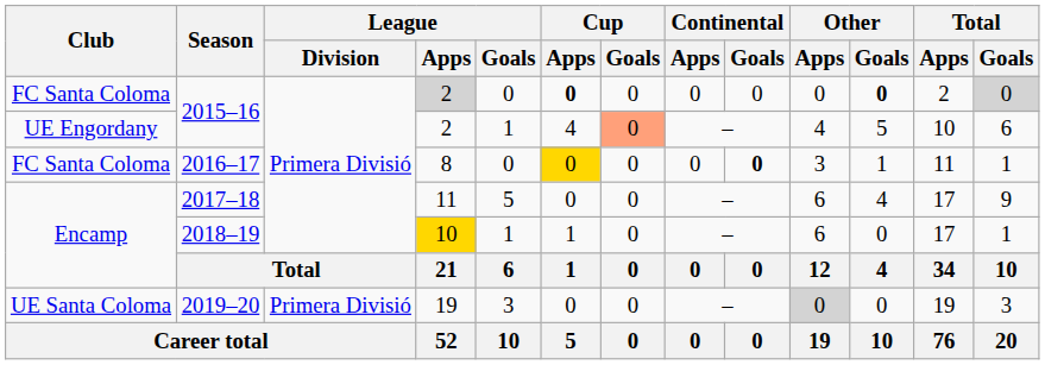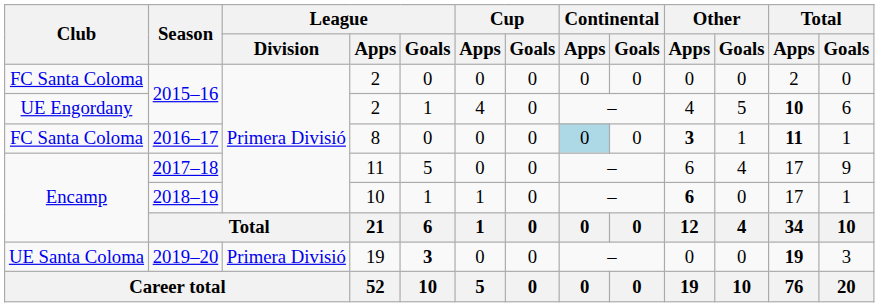FC Santa Coloma / 2015–16 | League / Apps: lightgrey background -> no background
FC Santa Coloma / 2015–16 | Cup / Apps: bold -> normal
FC Santa Coloma / 2015–16 | Other / Goals: bold -> normal
FC Santa Coloma / 2015–16 | Total / Goals: lightgrey background -> no background
UE Engordany / 2015–16 | Cup / Goals: lightsalmon background -> no background
UE Engordany / 2015–16 | Total / Apps: normal -> bold
2016–17 | Cup / Apps: gold background -> no background
2016–17 | Continental / Apps: no background -> lightblue background
2016–17 | Continental / Goals: bold -> normal
2016–17 | Other / Apps: normal -> bold
2016–17 | Total / Apps: normal -> bold
2018–19 | League / Apps: gold background -> no background
2018–19 | Other / Apps: normal -> bold
2019–20 | League / Goals: normal -> bold
2019–20 | Other / Apps: lightgrey background -> no background
2019–20 | Total / Apps: normal -> bold
